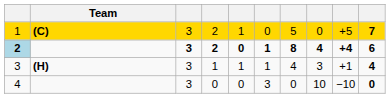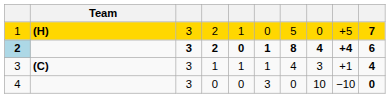row 2 | Team: (C) -> (H)
row 4 | Team: (H) -> (C)
